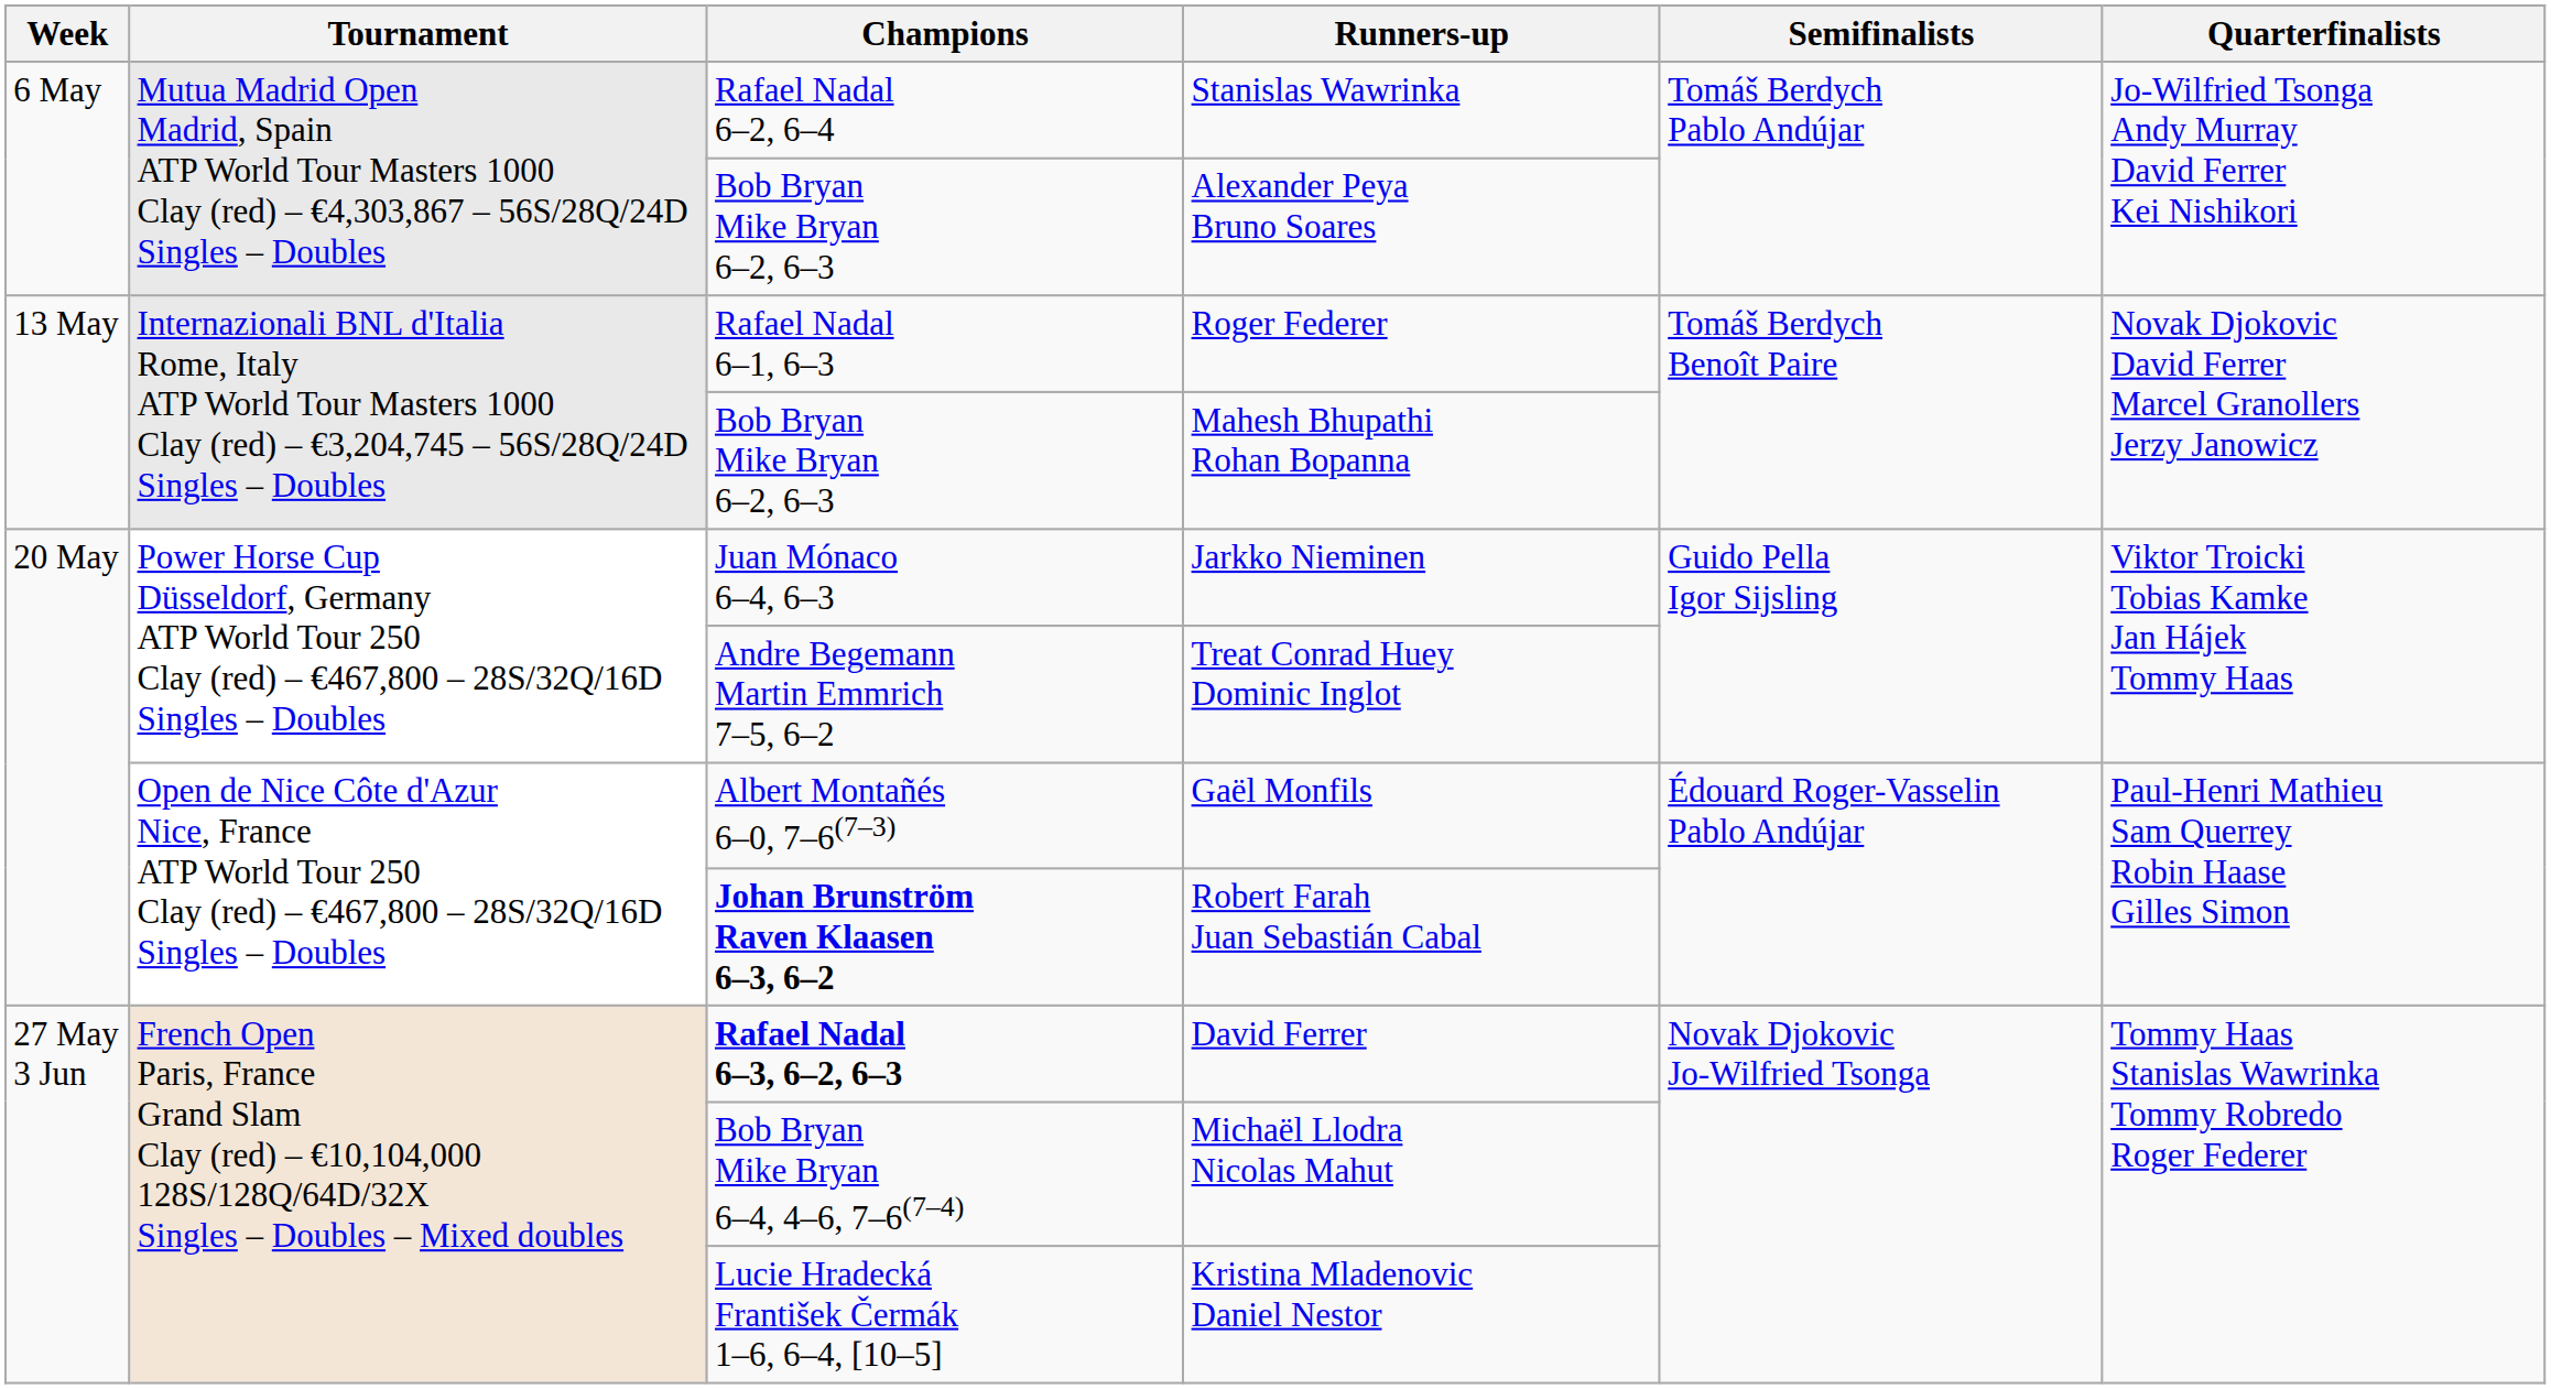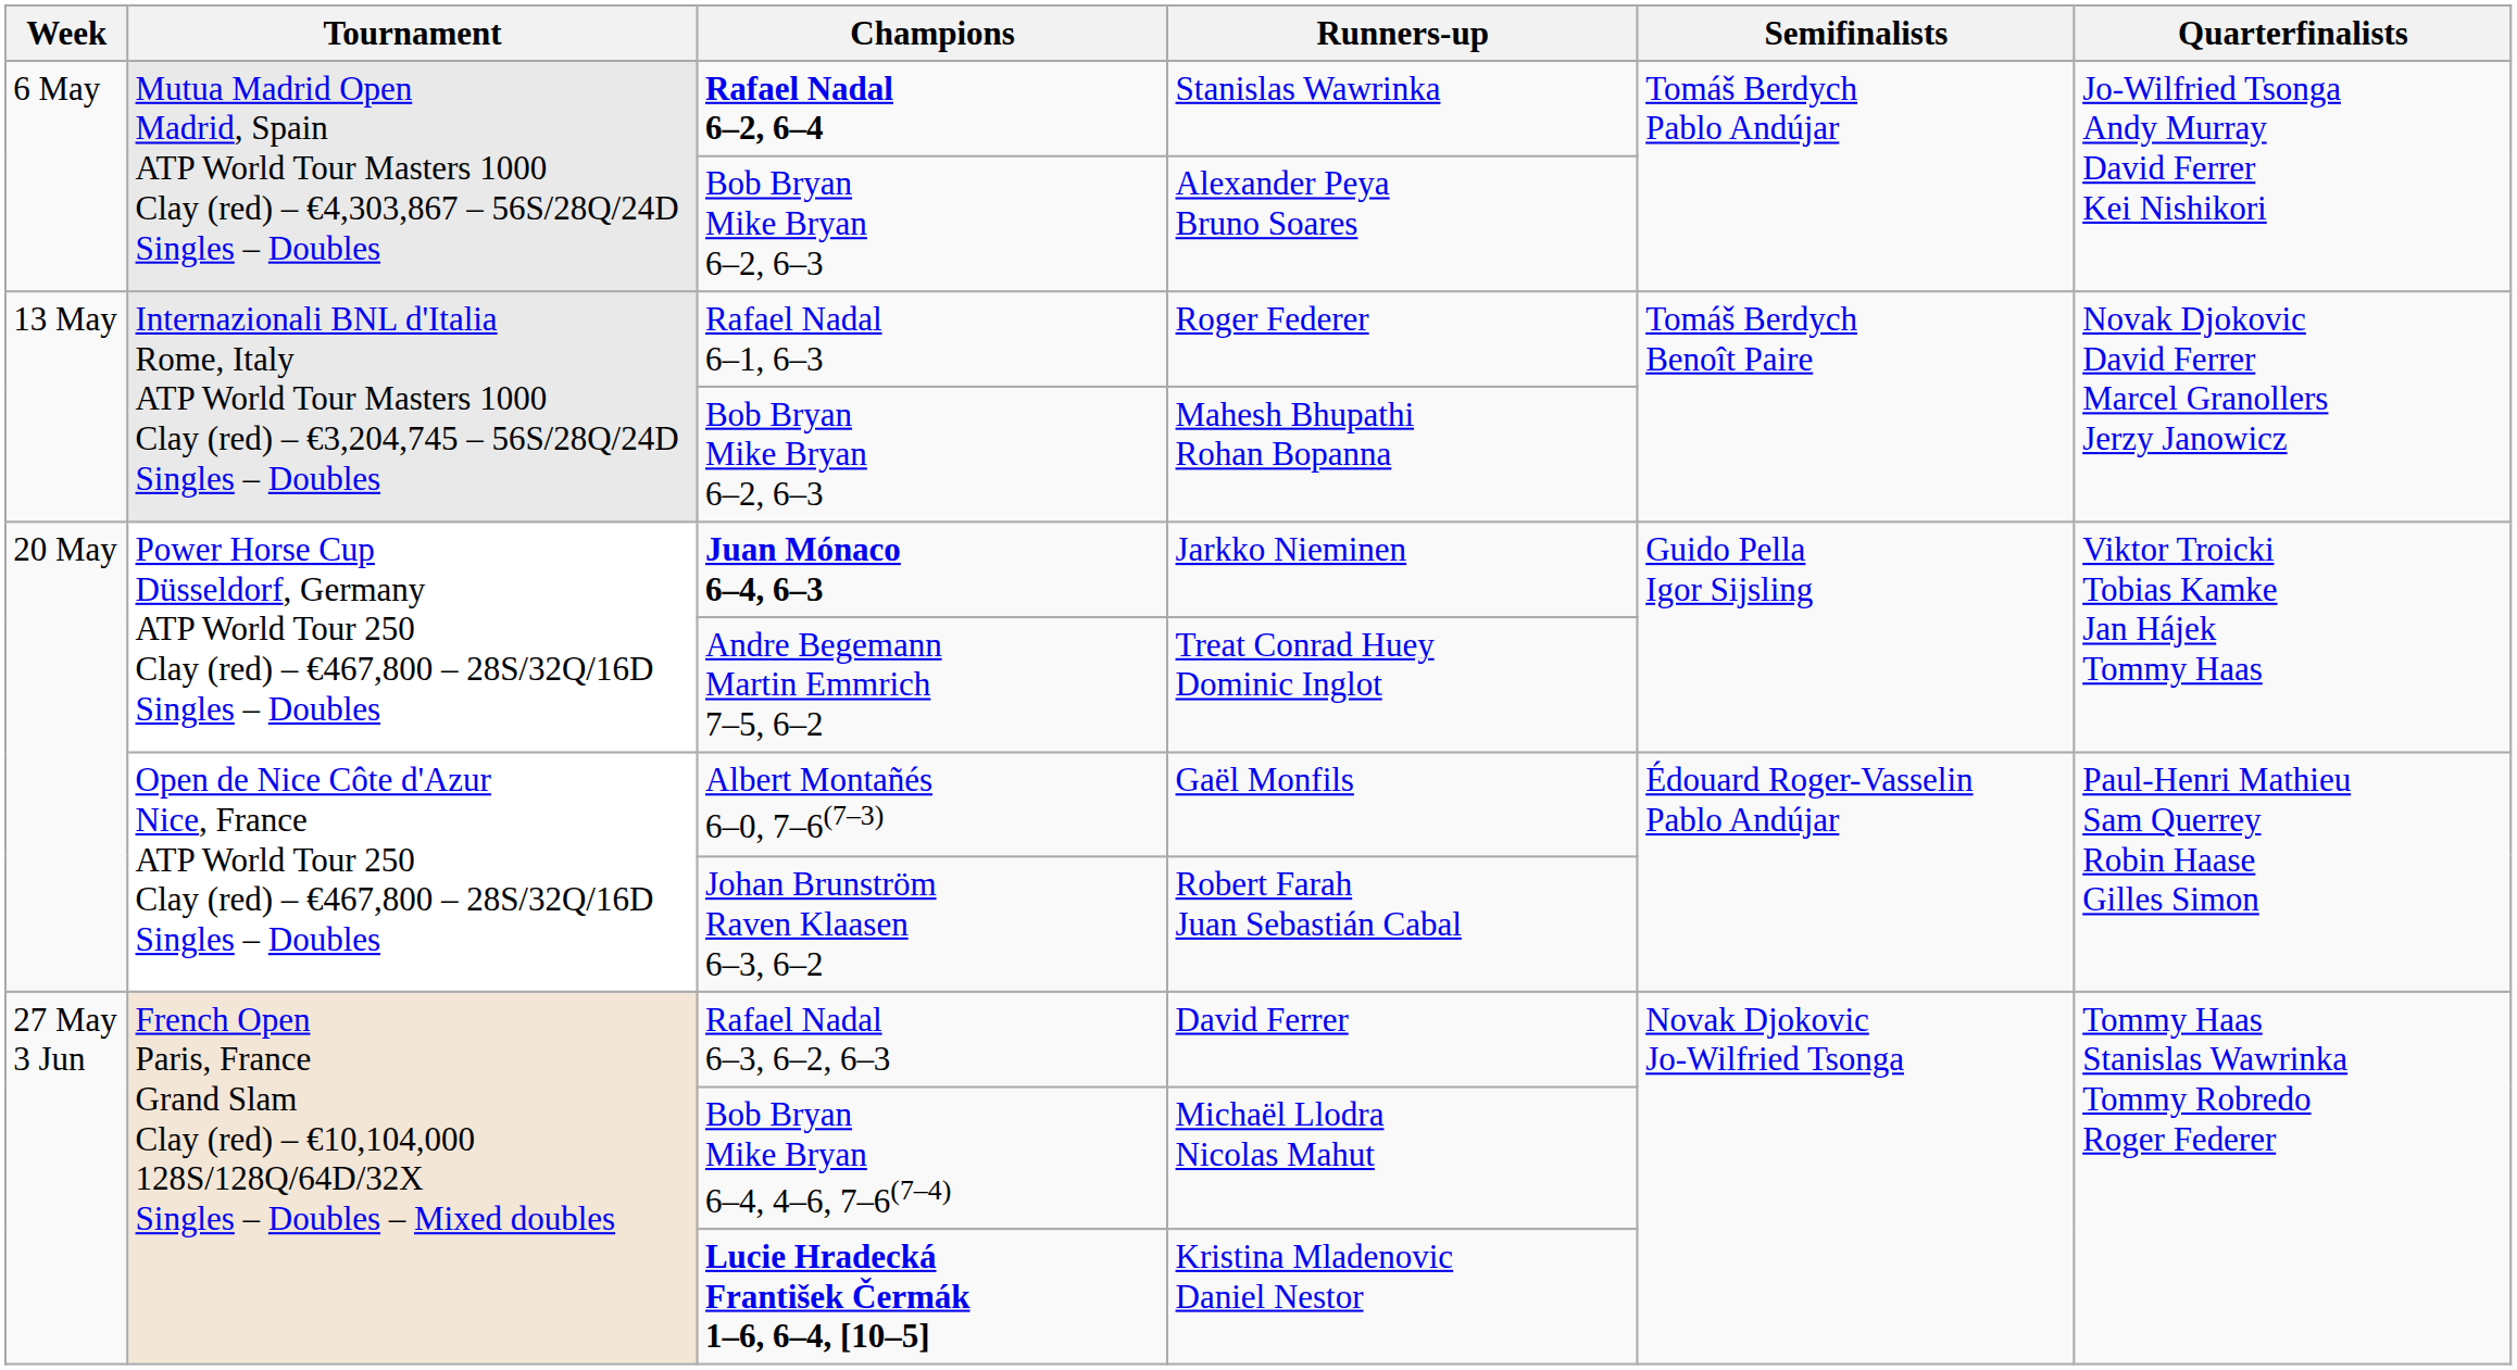Stanislas Wawrinka | Champions: normal -> bold
Jarkko Nieminen | Champions: normal -> bold
Robert Farah Juan Sebastián Cabal | Champions: bold -> normal
David Ferrer | Champions: bold -> normal
Kristina Mladenovic Daniel Nestor | Champions: normal -> bold
